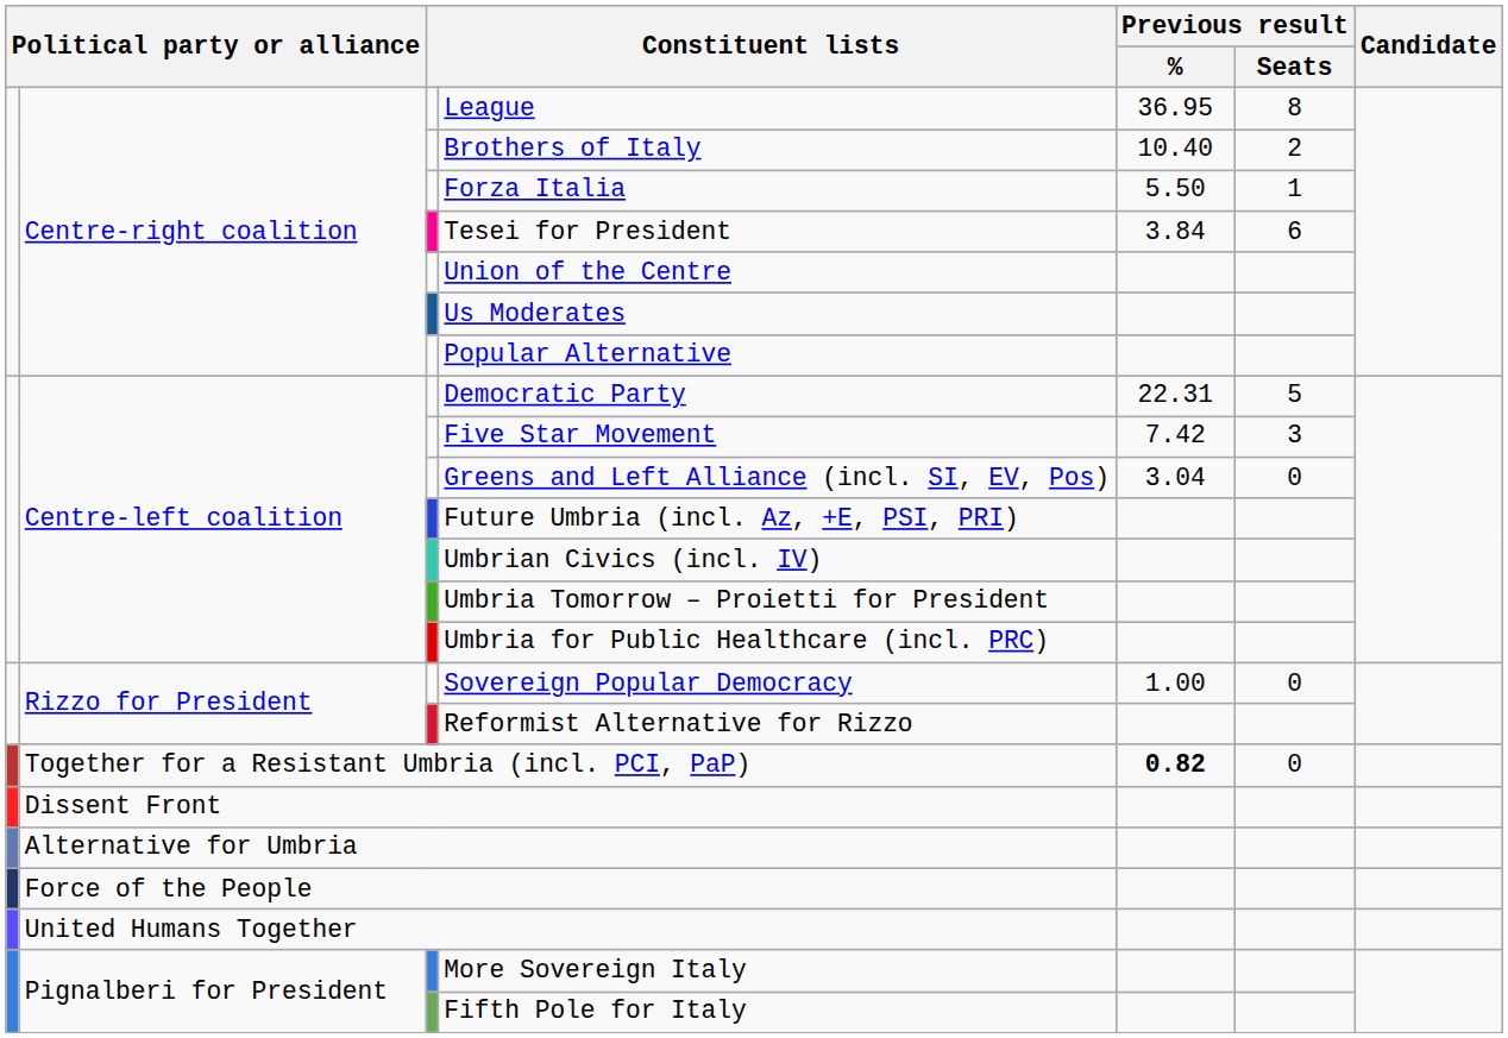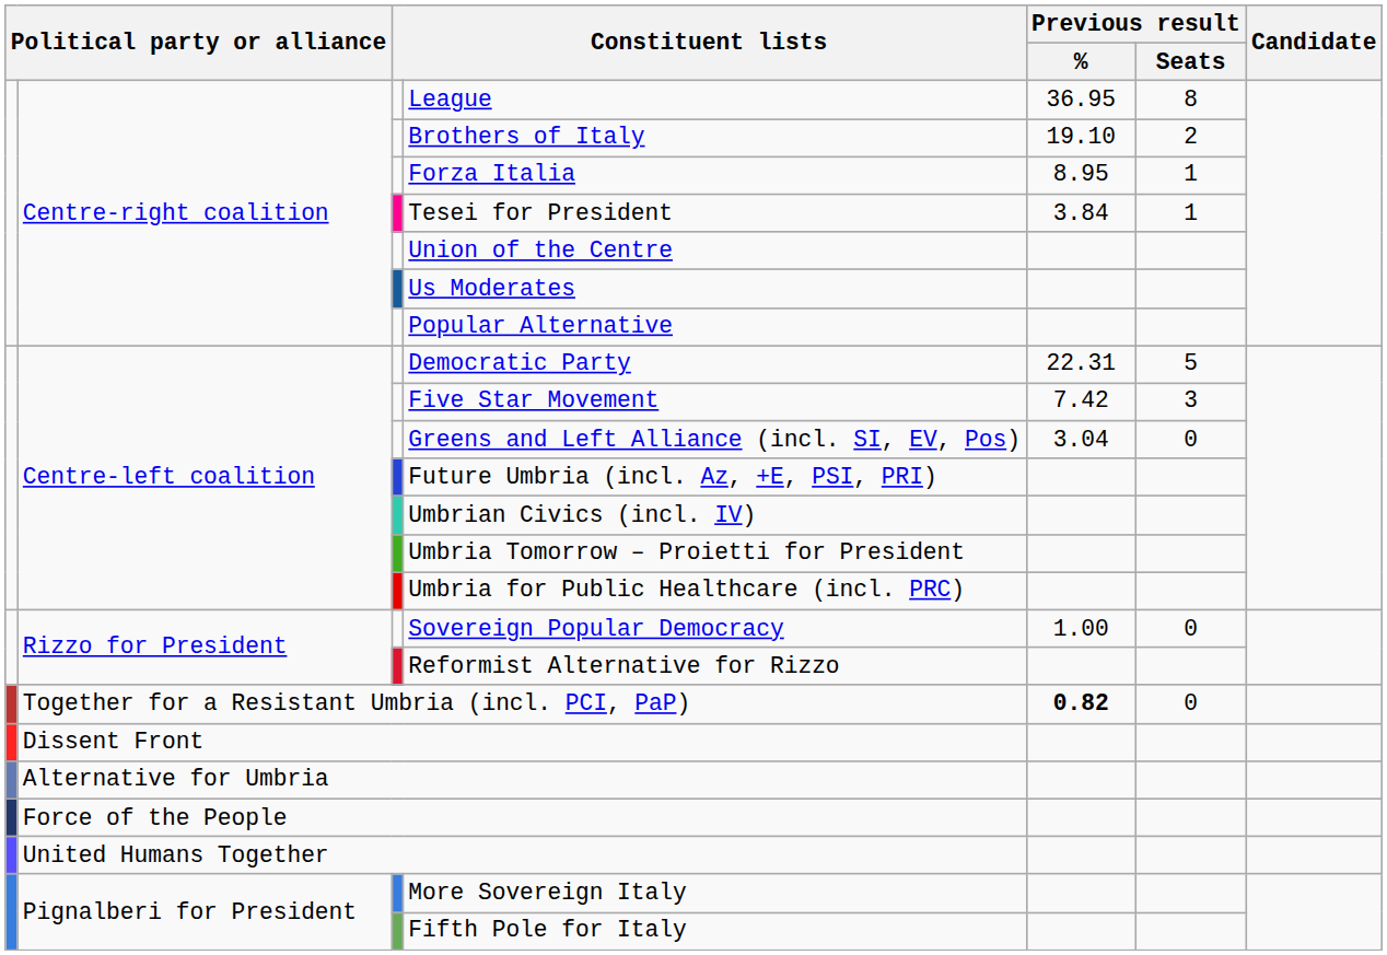Brothers of Italy | Previous result / %: 10.40 -> 19.10
Forza Italia | Previous result / %: 5.50 -> 8.95
Tesei for President | Previous result / Seats: 6 -> 1
